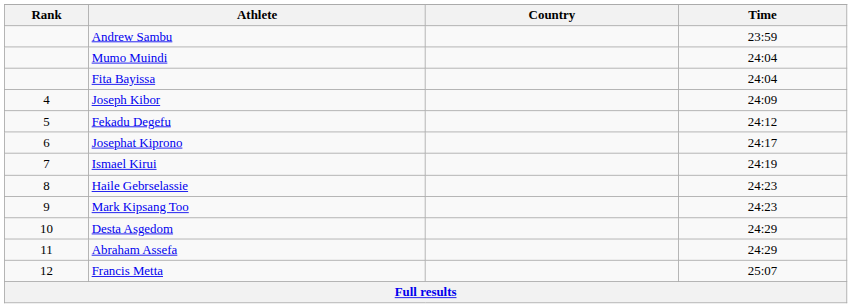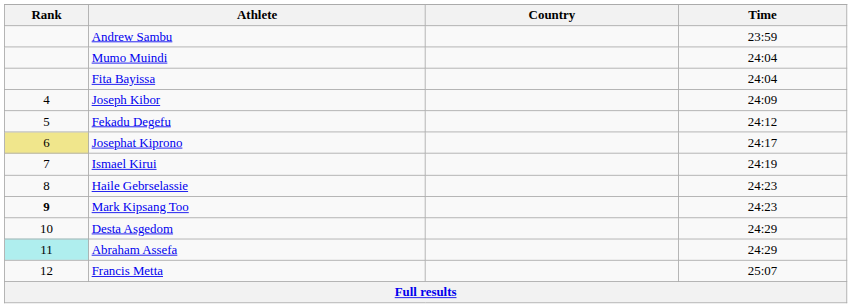Josephat Kiprono | Rank: no background -> khaki background
Mark Kipsang Too | Rank: normal -> bold
Abraham Assefa | Rank: no background -> paleturquoise background
